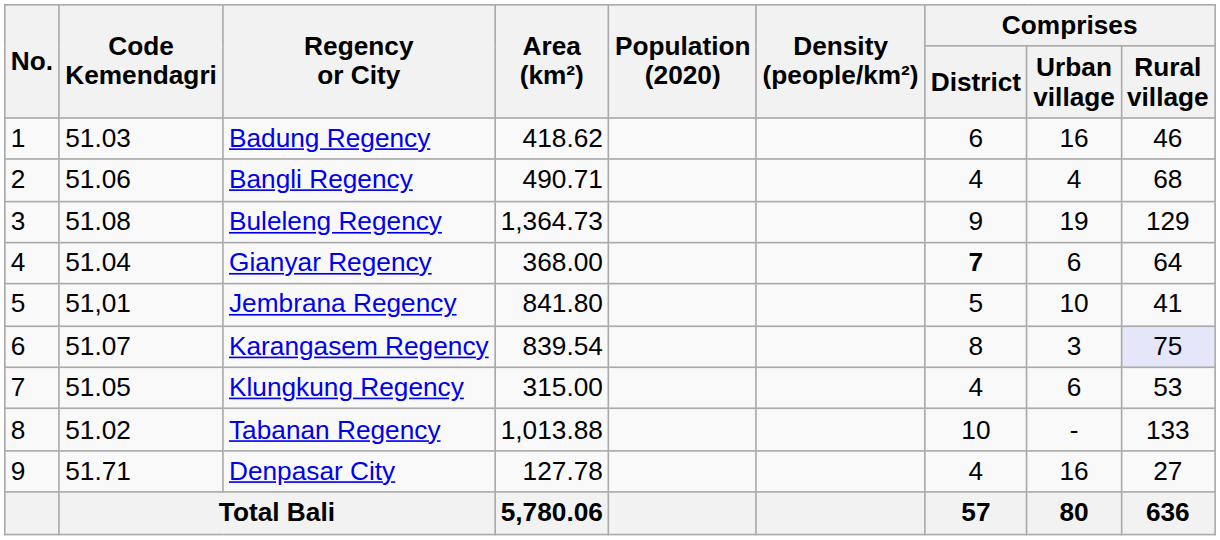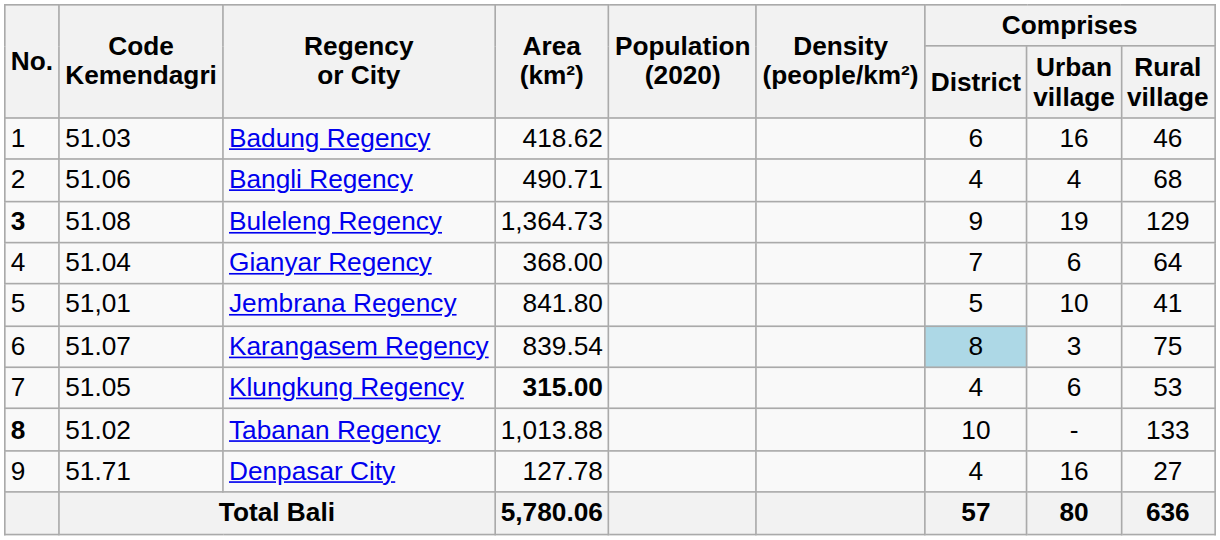Buleleng Regency | No.: normal -> bold
Gianyar Regency | Comprises / District: bold -> normal
Karangasem Regency | Comprises / District: no background -> lightblue background
Karangasem Regency | Comprises / Rural village: lavender background -> no background
Klungkung Regency | Area (km²): normal -> bold
Tabanan Regency | No.: normal -> bold
